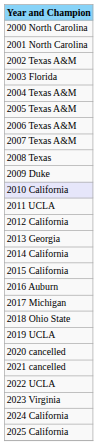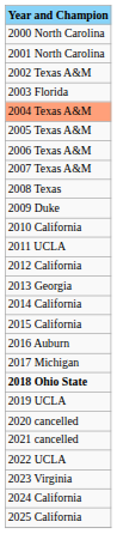row 6 | column 1: no background -> lightsalmon background
row 12 | column 1: lavender background -> no background
row 20 | column 1: normal -> bold
